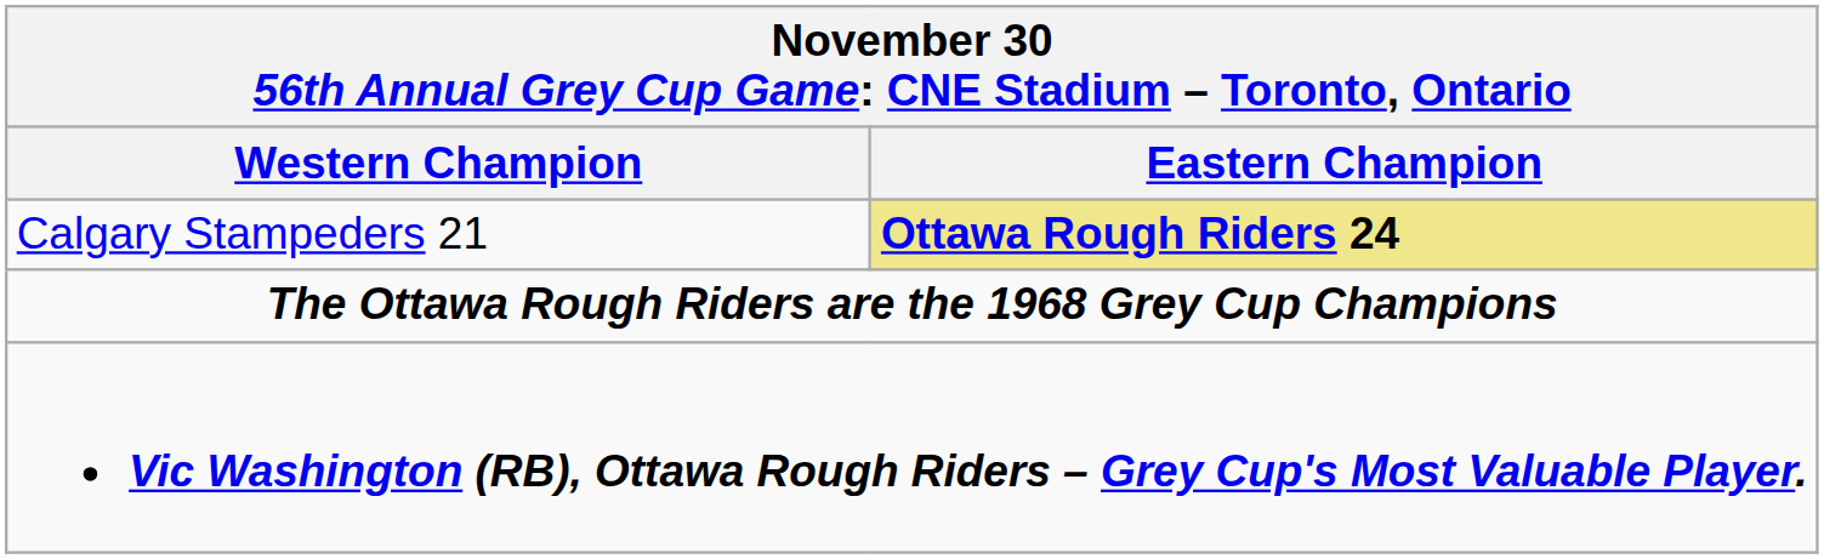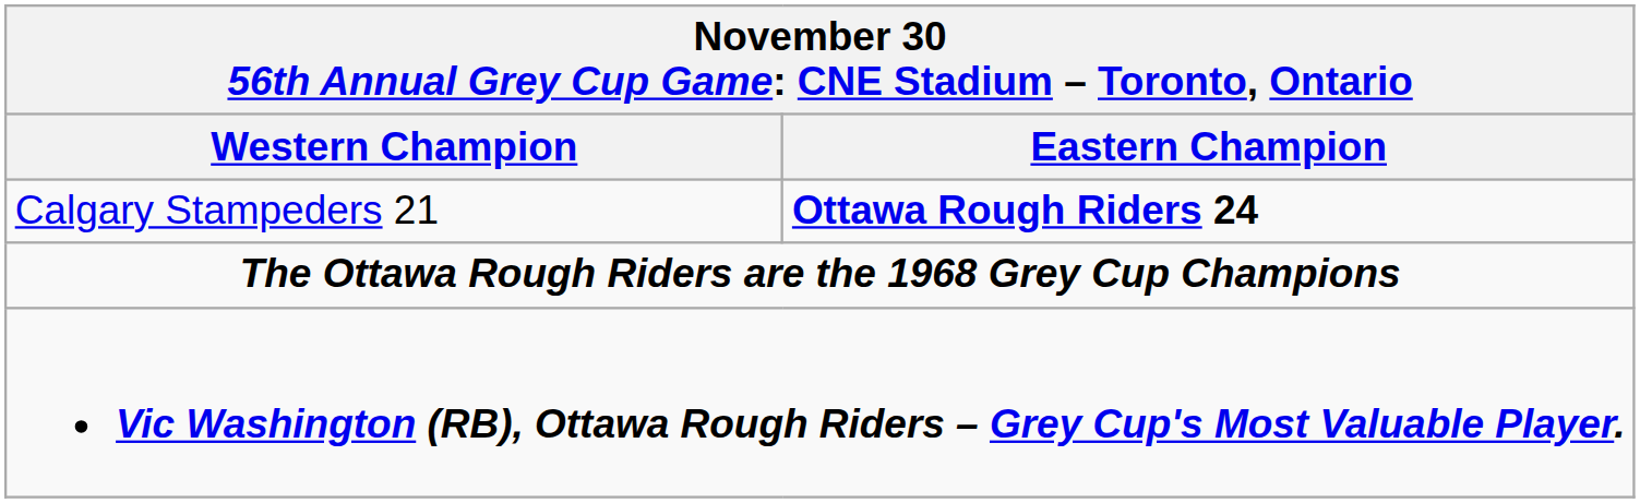Calgary Stampeders 21 | Eastern Champion: khaki background -> no background
